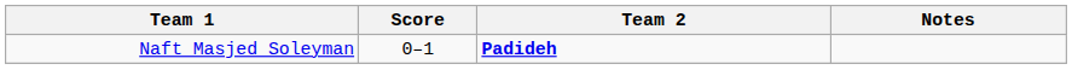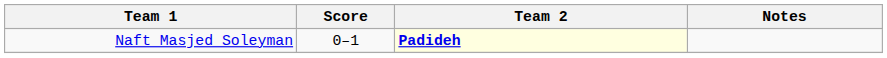Naft Masjed Soleyman | Team 2: no background -> lightyellow background
